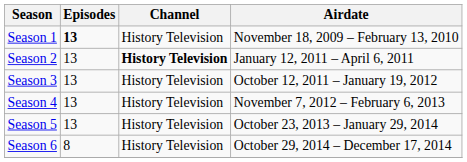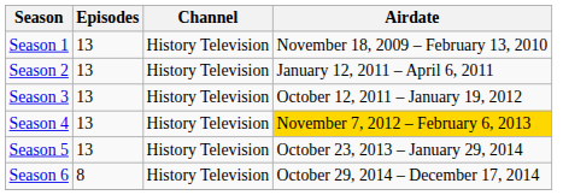Season 1 | Episodes: bold -> normal
Season 2 | Channel: bold -> normal
Season 4 | Airdate: no background -> gold background
